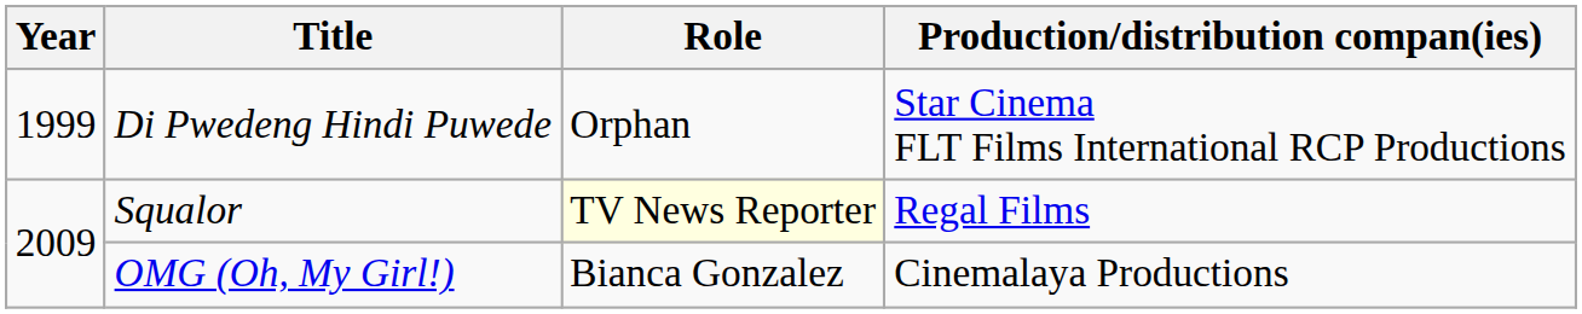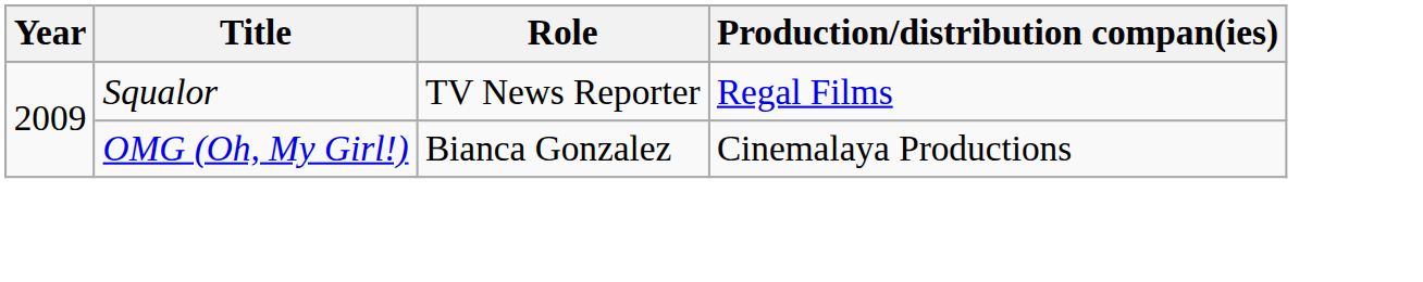- row: 1999 | Di Pwedeng Hindi Puwede | Orphan | Star Cinema FLT Films International RCP Productions
Squalor | Role: lightyellow background -> no background
